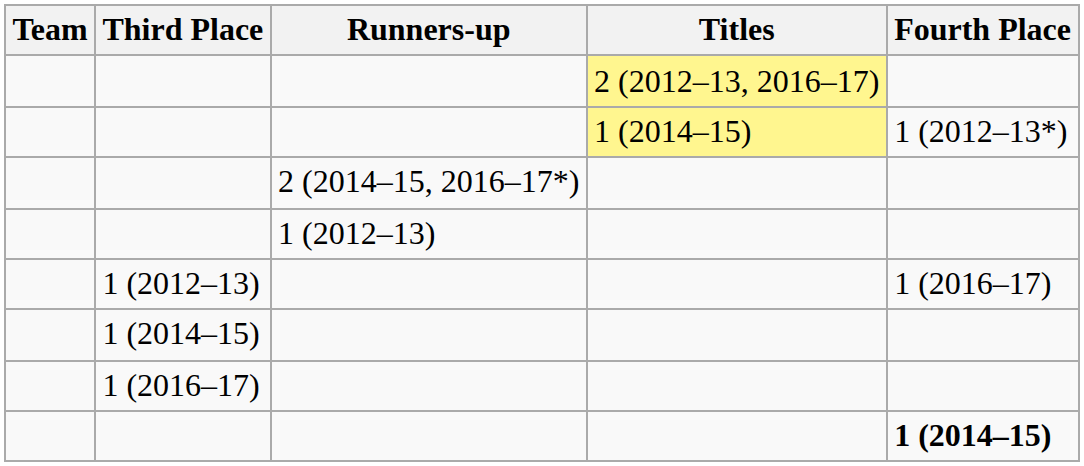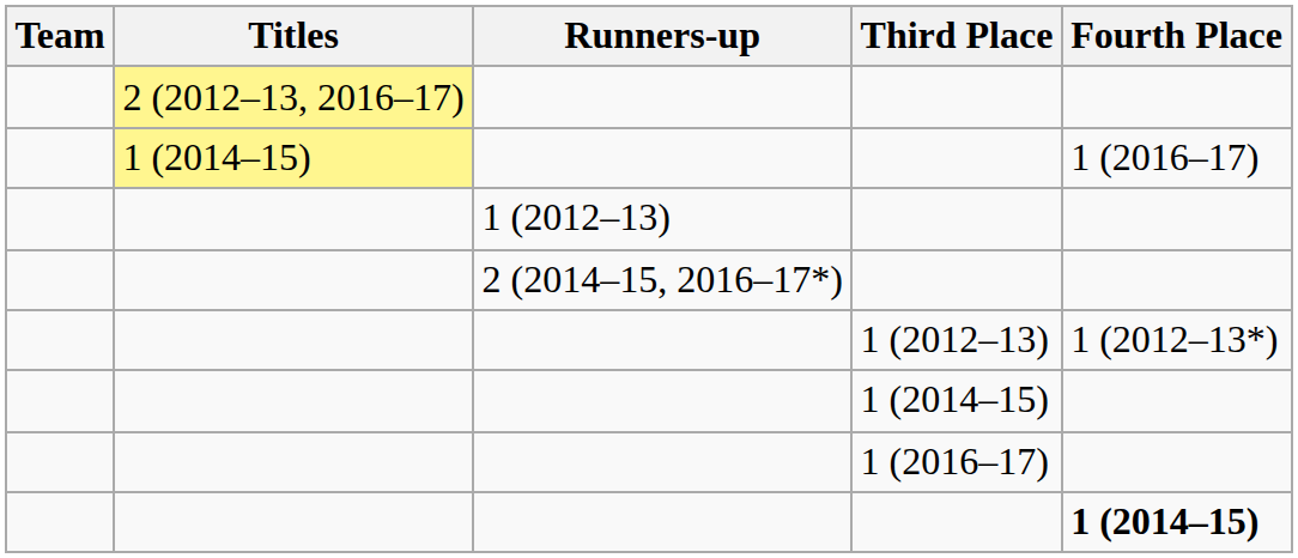columns swapped: Titles <-> Third Place
row 3 | Fourth Place: 1 (2012–13*) -> 1 (2016–17)
row 4 | Runners-up: 2 (2014–15, 2016–17*) -> 1 (2012–13)
row 5 | Runners-up: 1 (2012–13) -> 2 (2014–15, 2016–17*)
row 6 | Fourth Place: 1 (2016–17) -> 1 (2012–13*)
